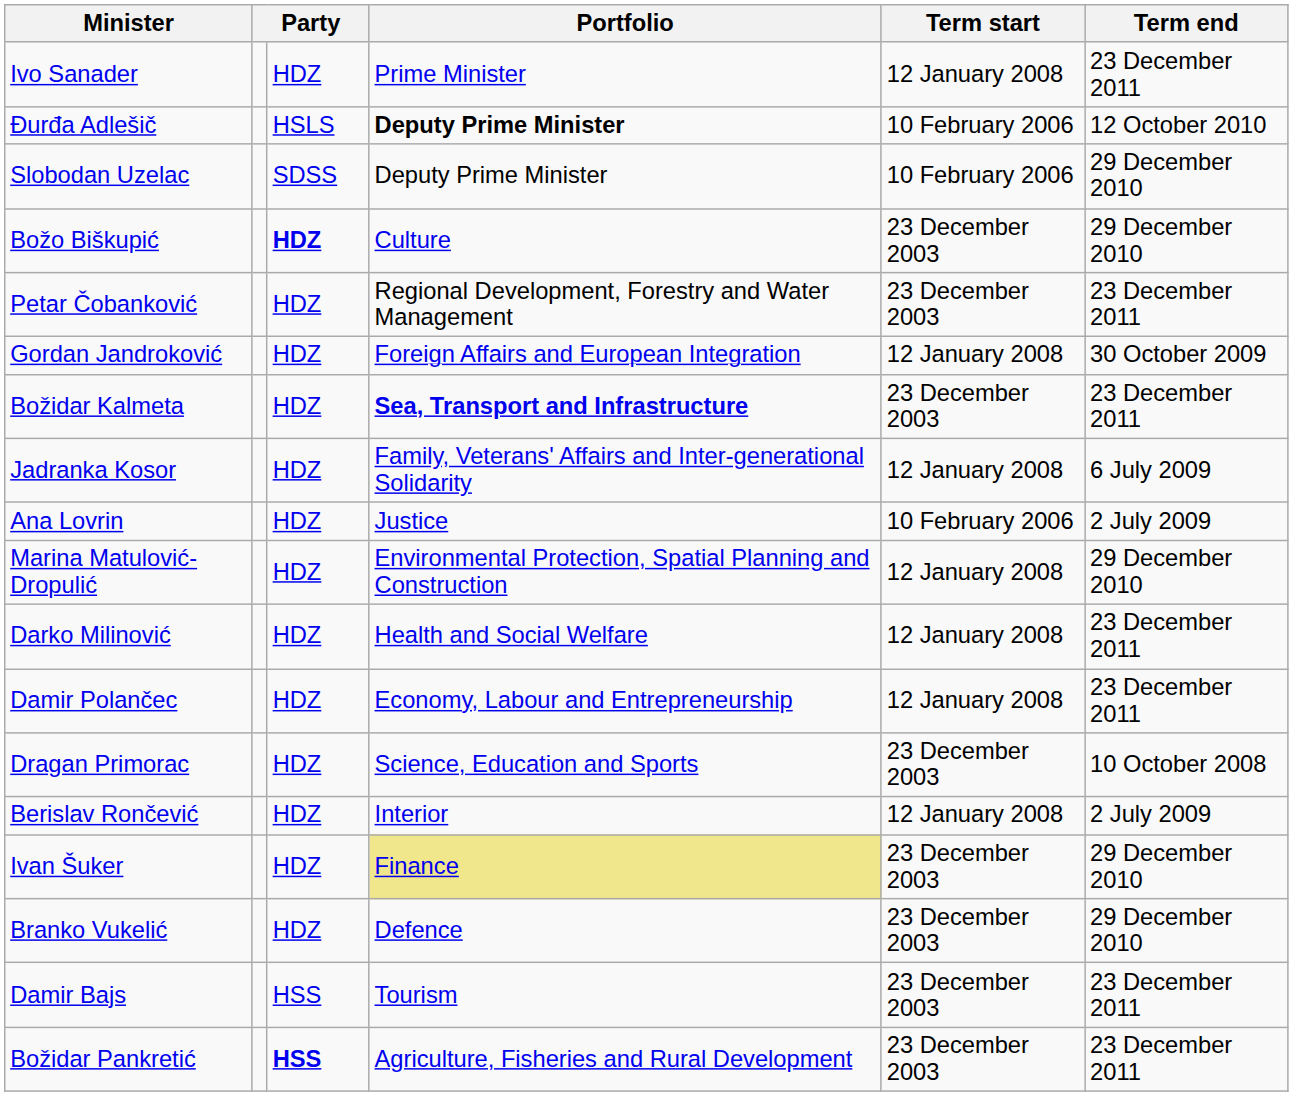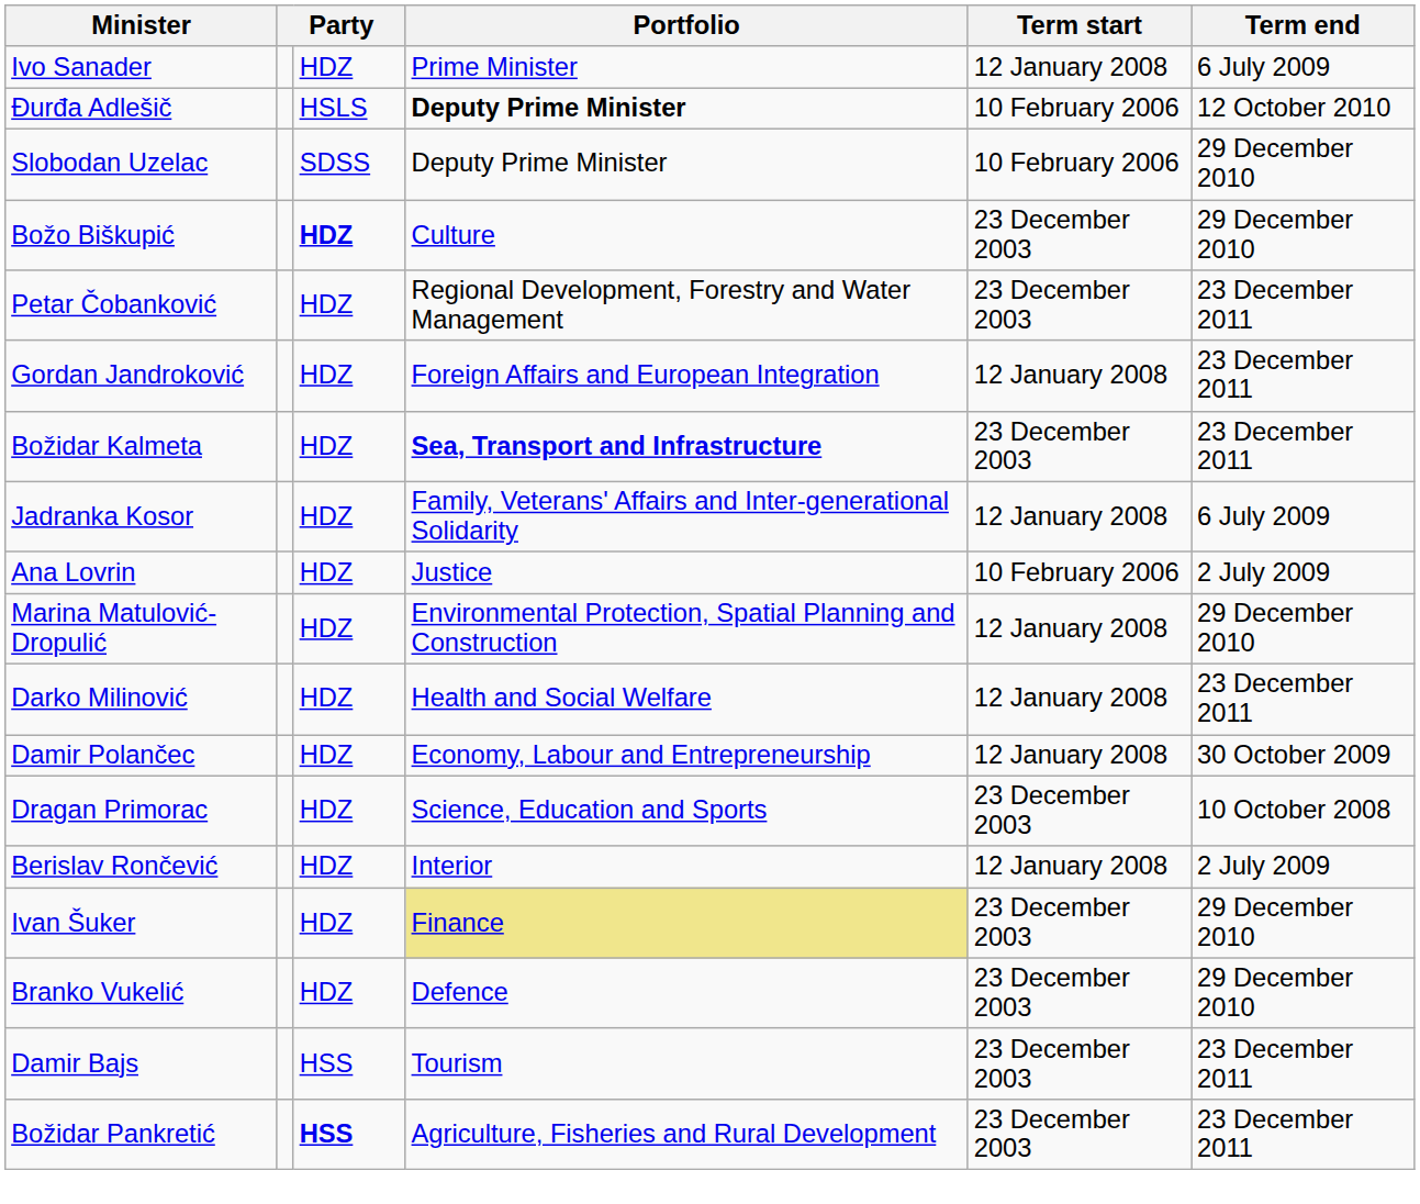Ivo Sanader | Term end: 23 December 2011 -> 6 July 2009
Gordan Jandroković | Term end: 30 October 2009 -> 23 December 2011
Damir Polančec | Term end: 23 December 2011 -> 30 October 2009
